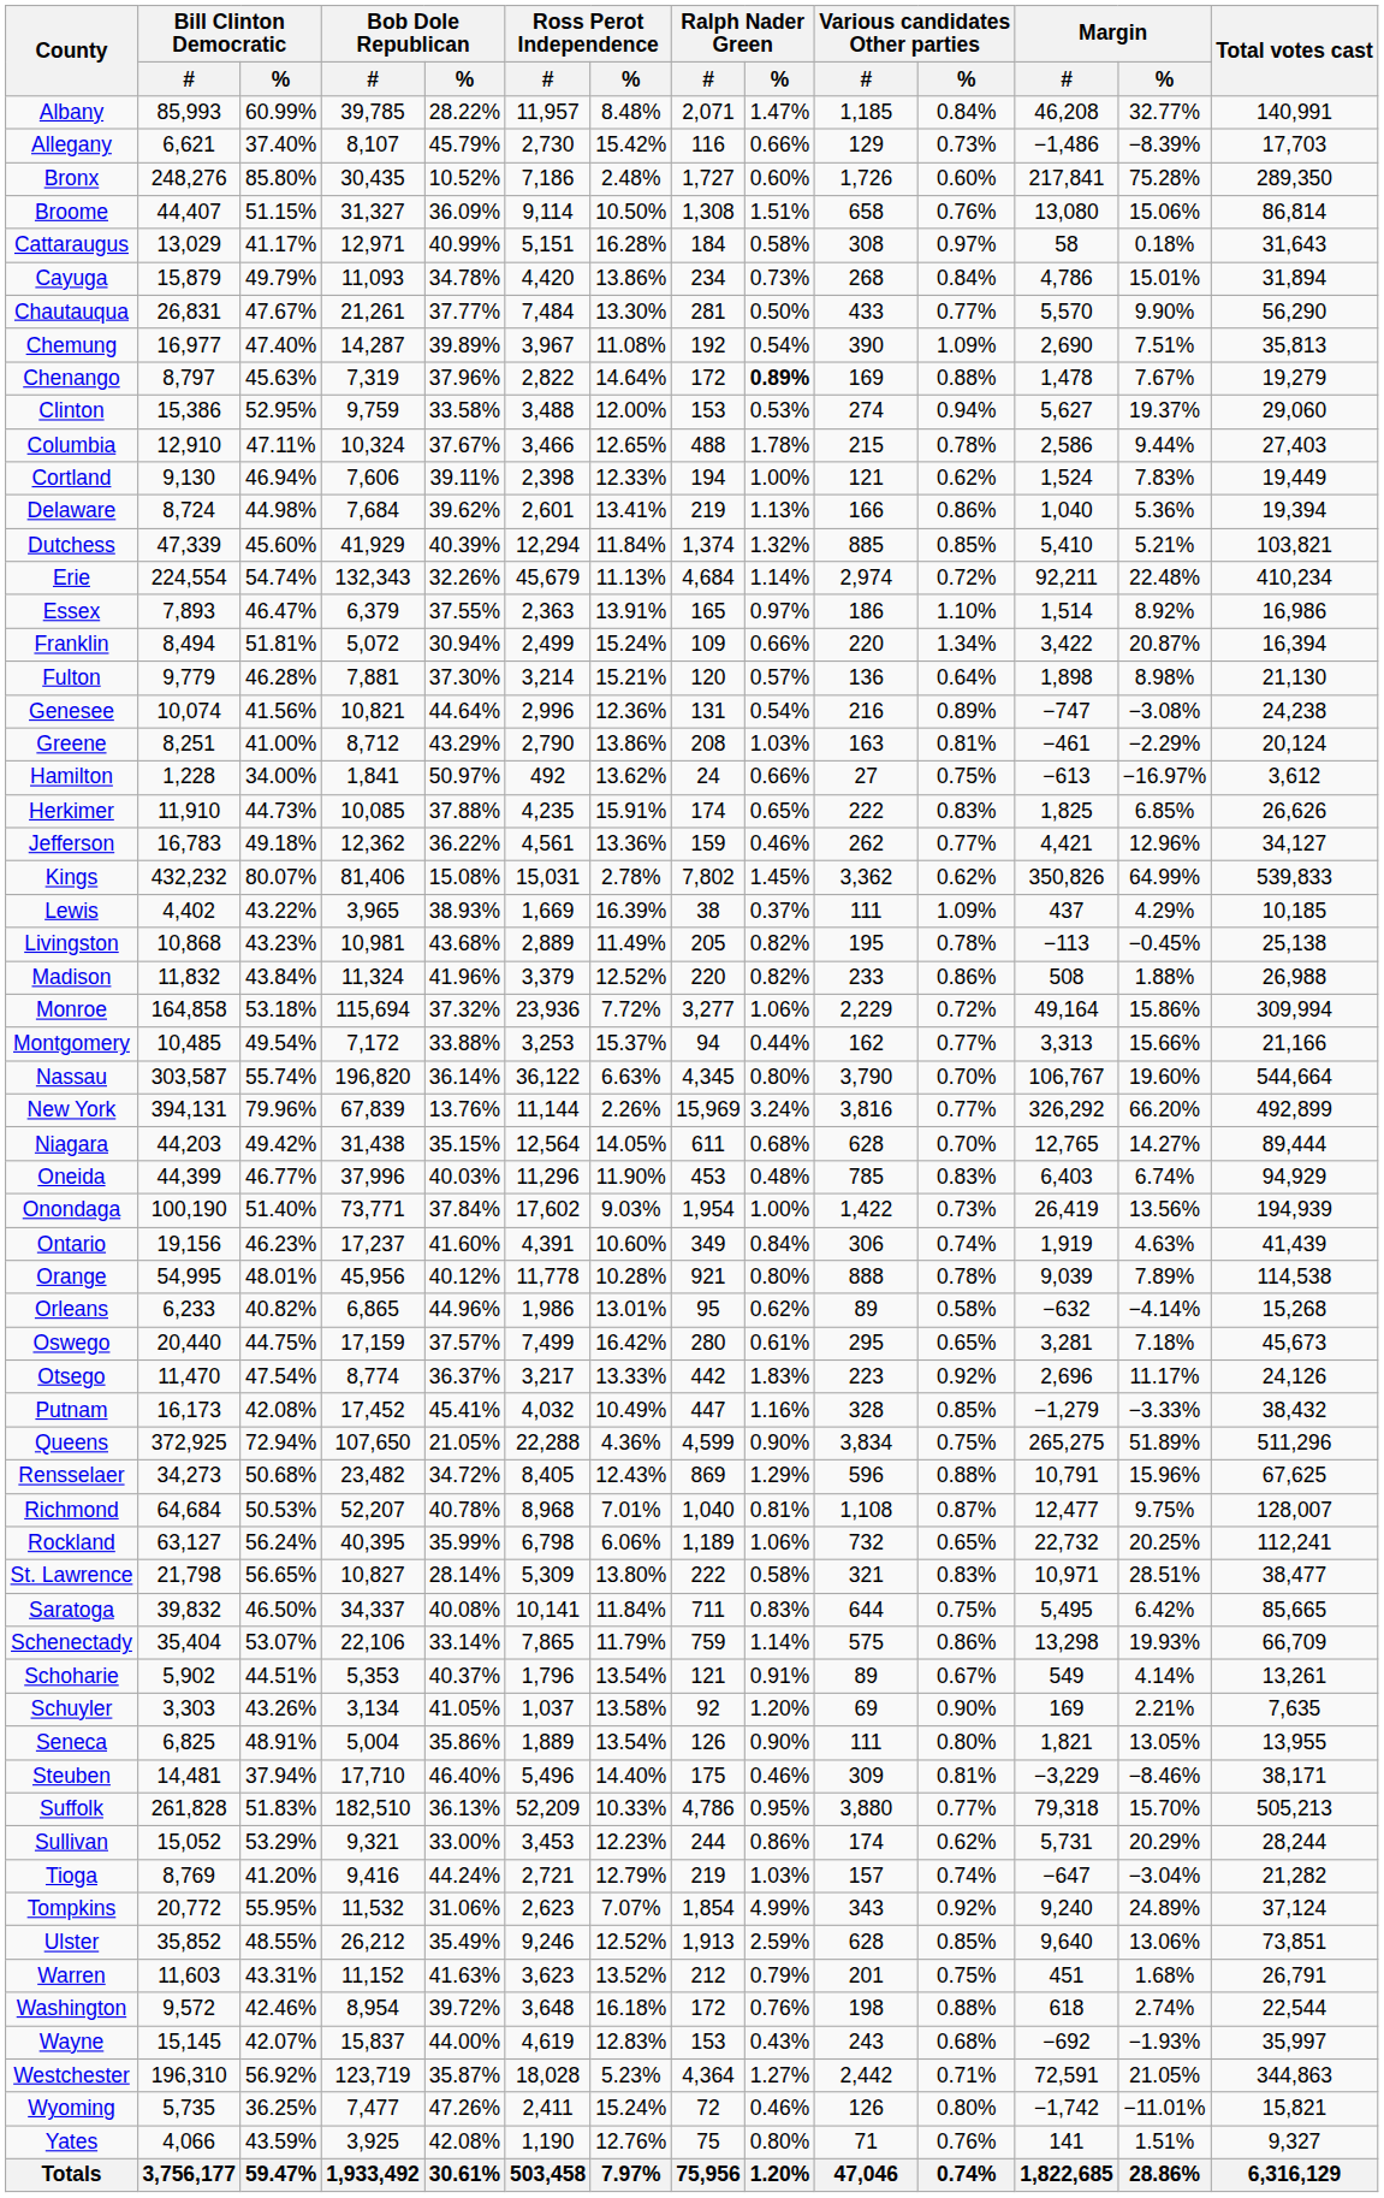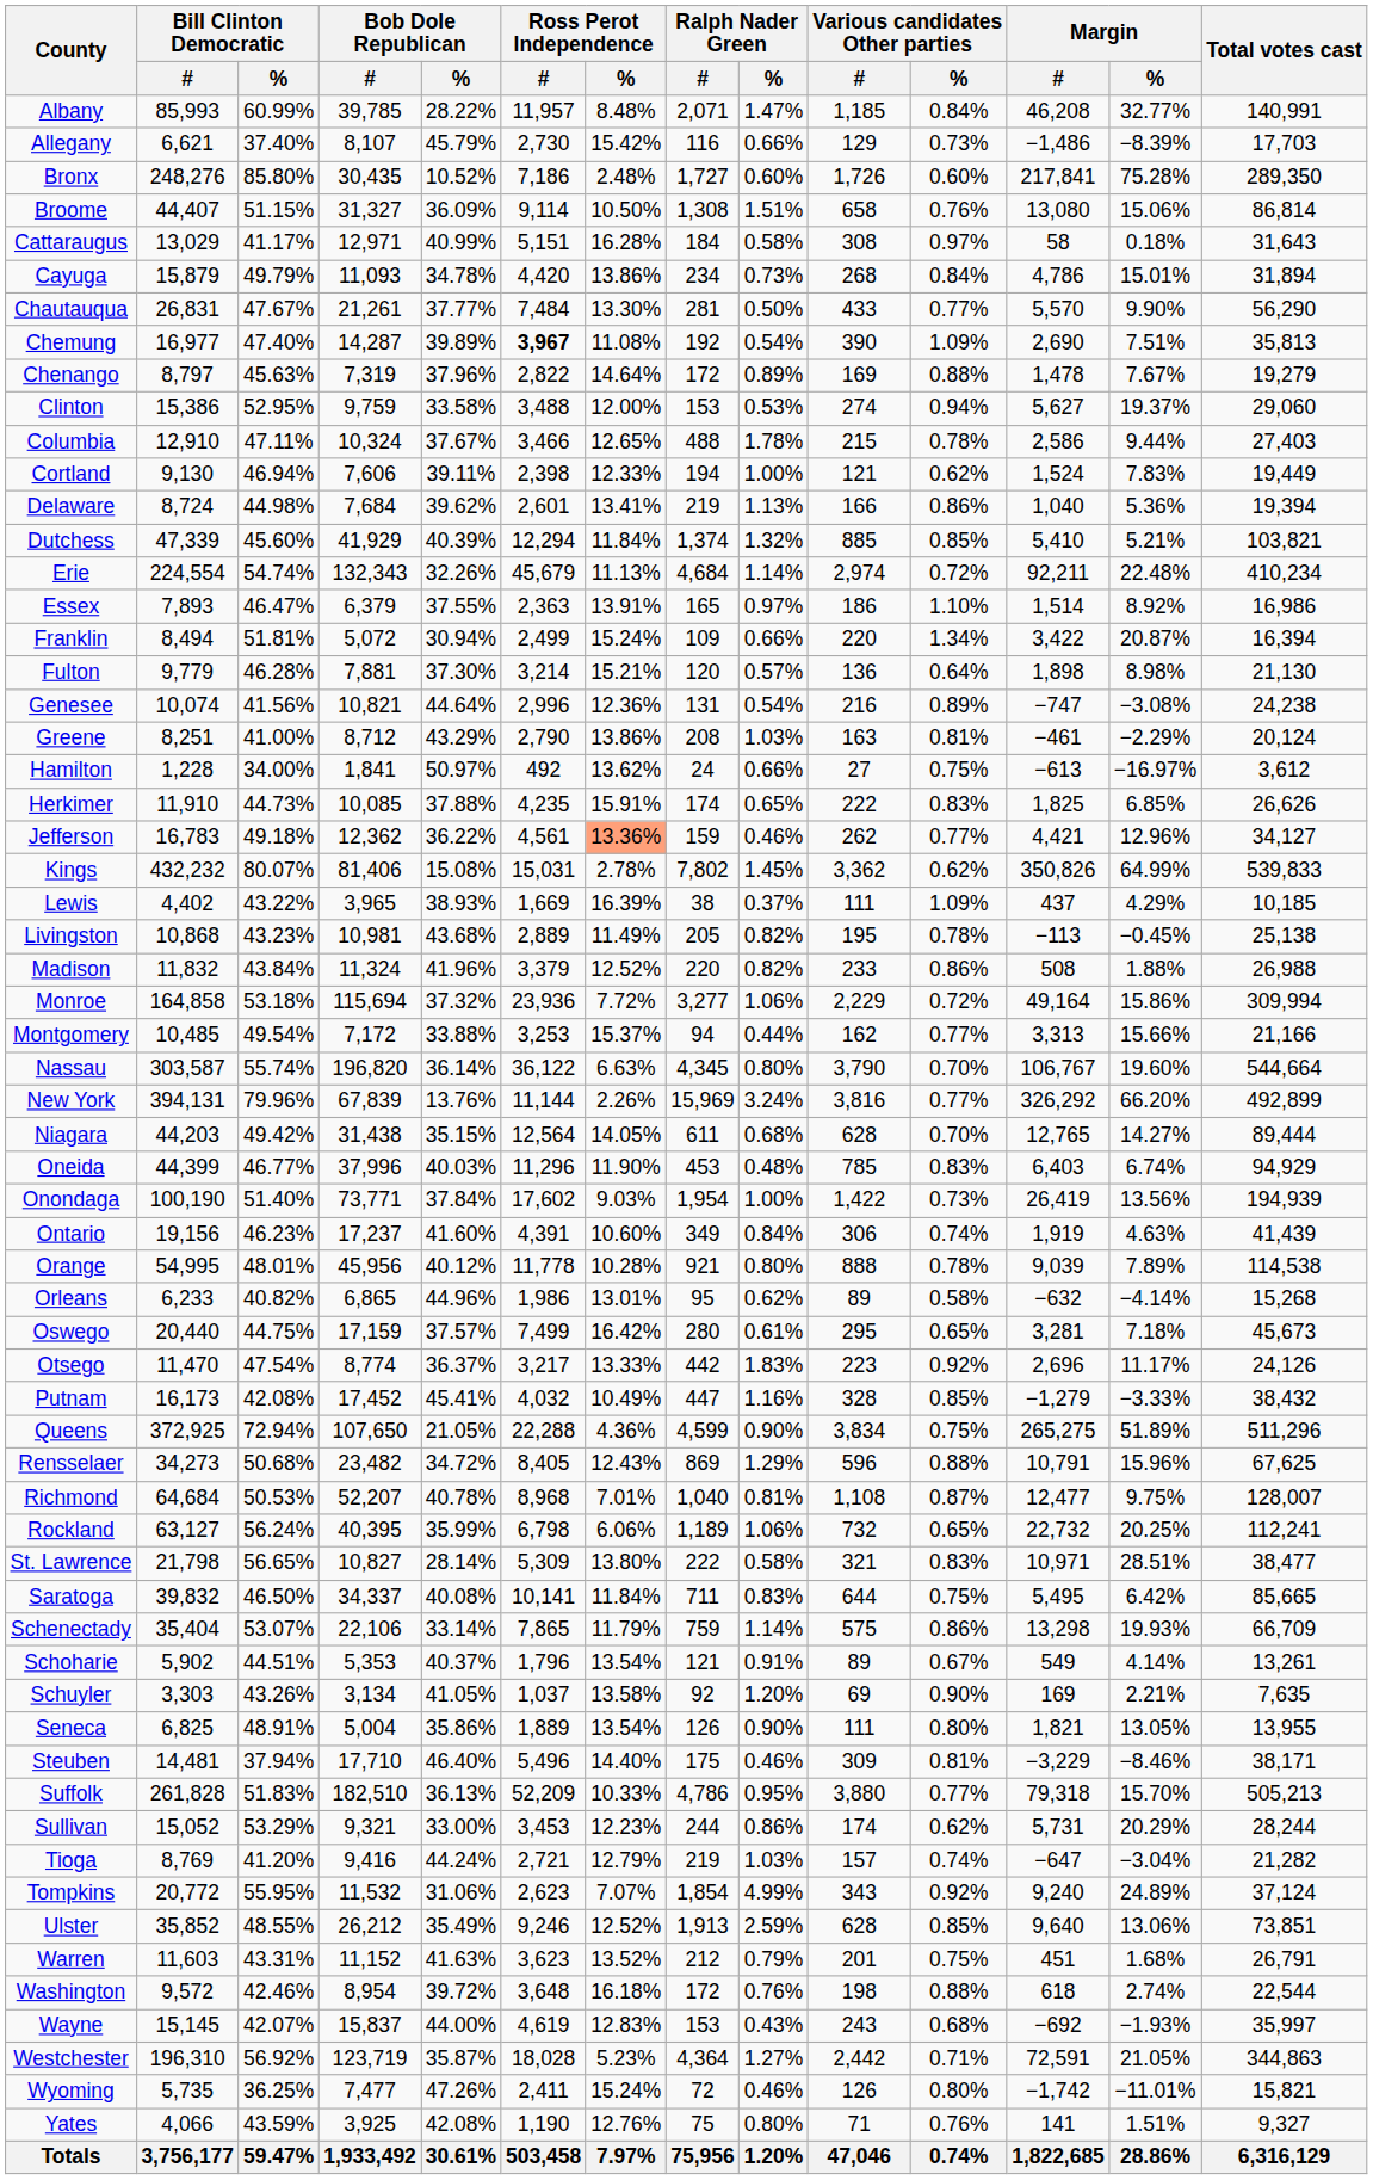Chemung | Ross Perot Independence / #: normal -> bold
Chenango | Ralph Nader Green / %: bold -> normal
Jefferson | Ross Perot Independence / %: no background -> lightsalmon background
